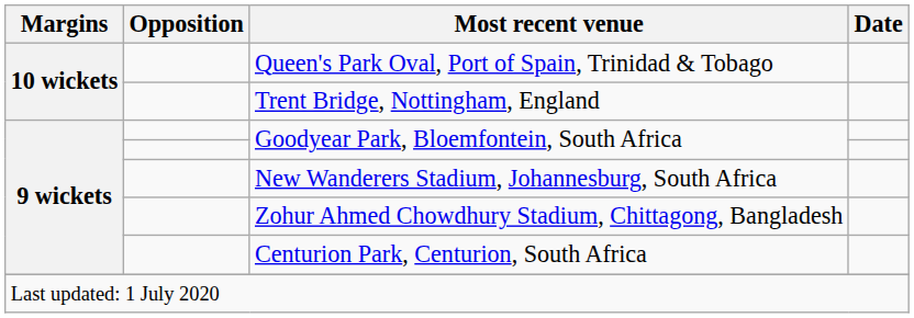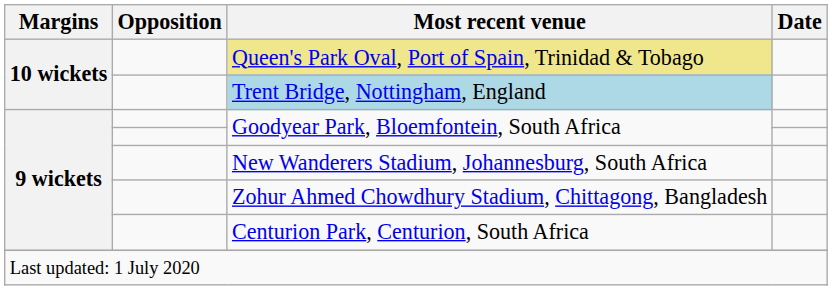Queen's Park Oval, Port of Spain, Trinidad & Tobago | Most recent venue: no background -> khaki background
Trent Bridge, Nottingham, England | Most recent venue: no background -> lightblue background
